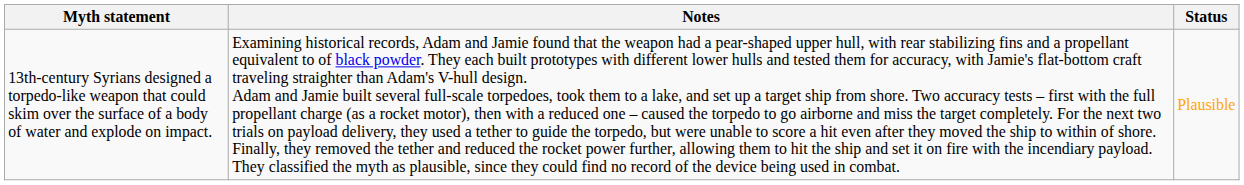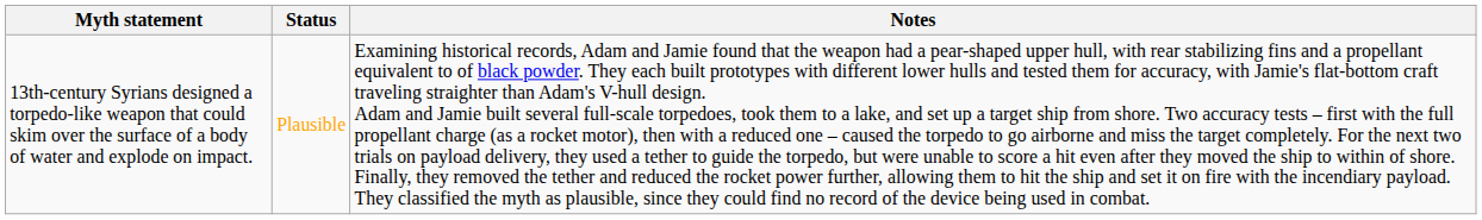columns swapped: Status <-> Notes
